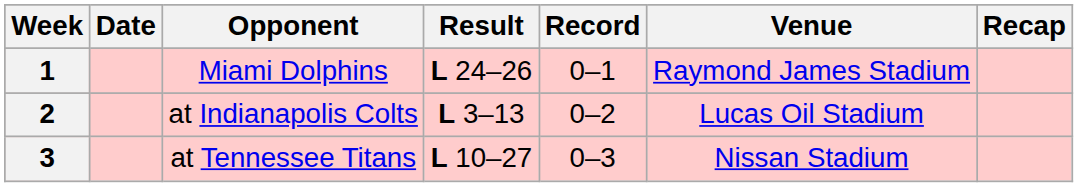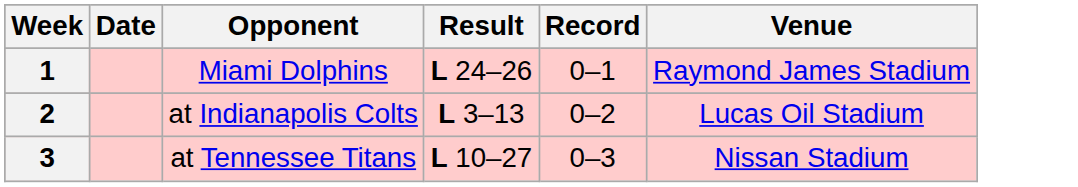- column: Recap
